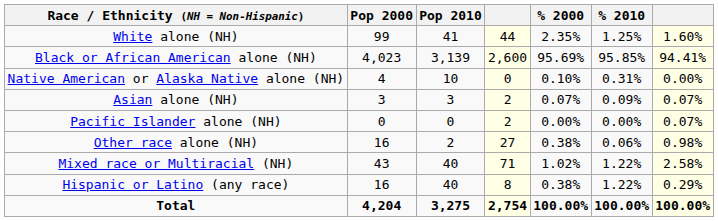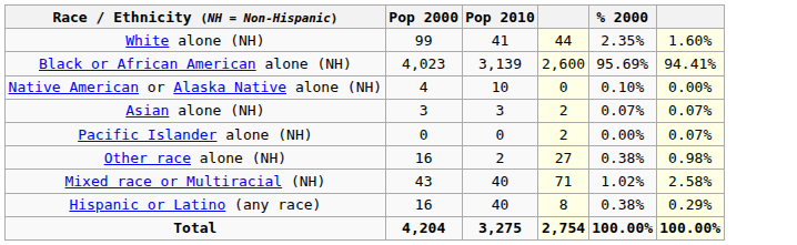- column: % 2010 | 1.25% | 95.85% | 0.31% | 0.09% | 0.00% | 0.06% | 1.22% | 1.22% | 100.00%
